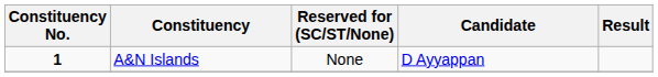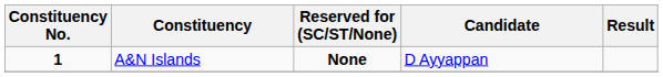A&N Islands | Reserved for (SC/ST/None): normal -> bold
